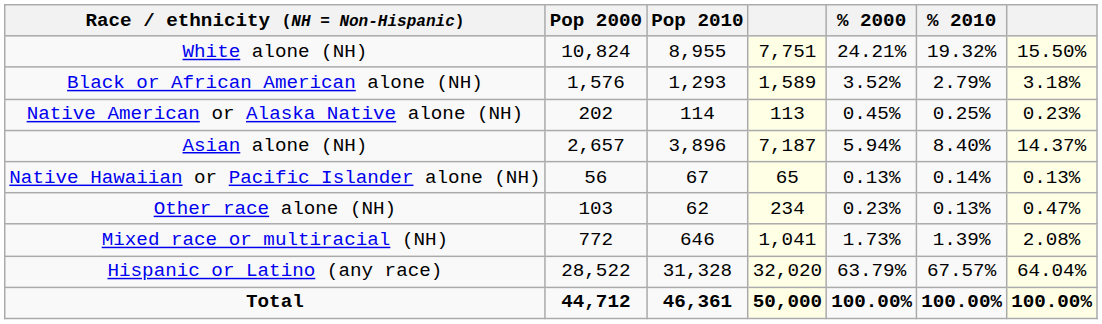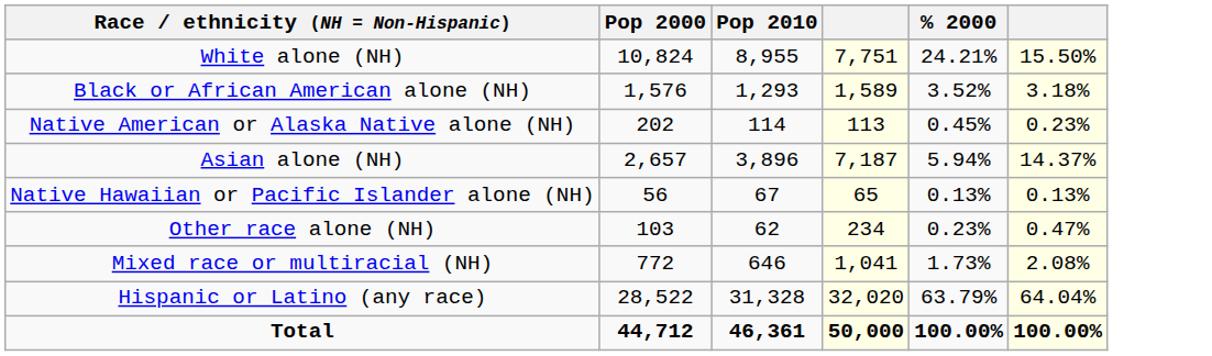- column: % 2010 | 19.32% | 2.79% | 0.25% | 8.40% | 0.14% | 0.13% | 1.39% | 67.57% | 100.00%
